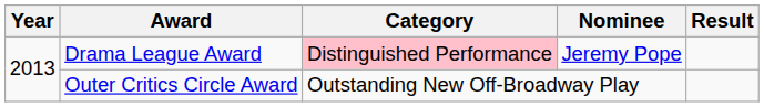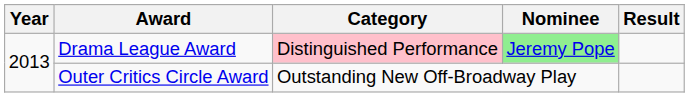Drama League Award | Nominee: no background -> lightgreen background
